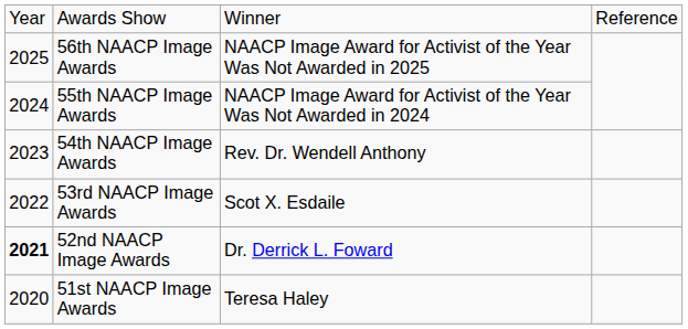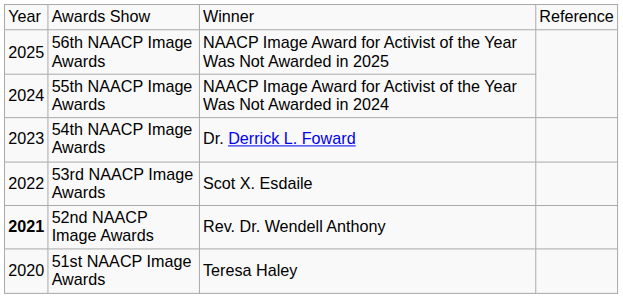54th NAACP Image Awards | column 3: Rev. Dr. Wendell Anthony -> Dr. Derrick L. Foward
52nd NAACP Image Awards | column 3: Dr. Derrick L. Foward -> Rev. Dr. Wendell Anthony
